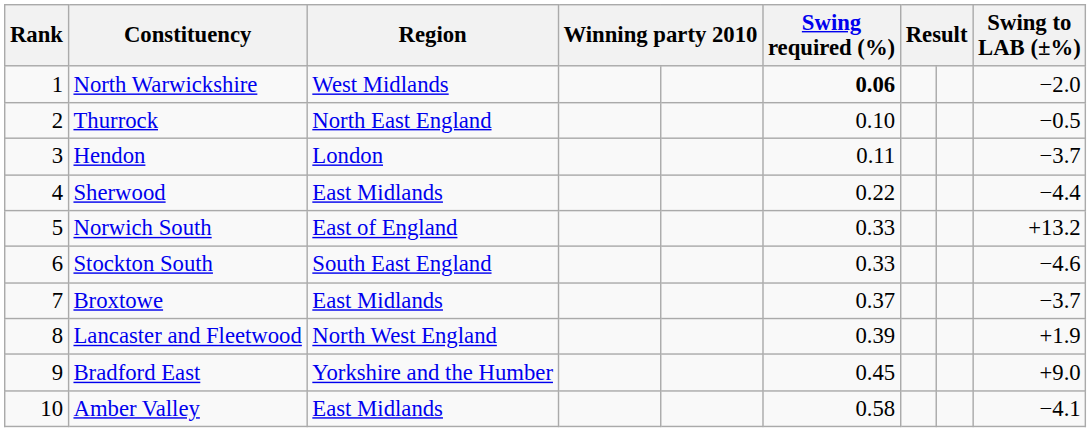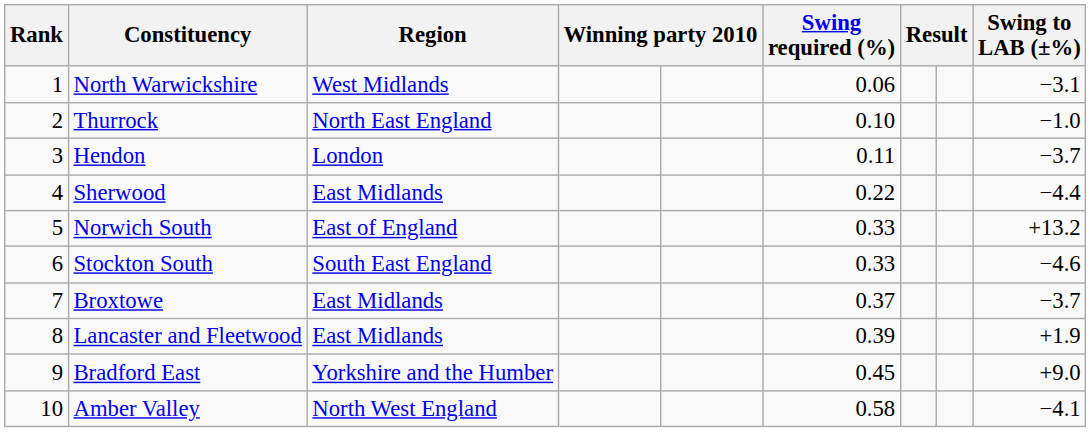North Warwickshire | Swing required (%): bold -> normal
North Warwickshire | Swing to LAB (±%): −2.0 -> −3.1
Thurrock | Swing to LAB (±%): −0.5 -> −1.0
Lancaster and Fleetwood | Region: North West England -> East Midlands
Amber Valley | Region: East Midlands -> North West England
